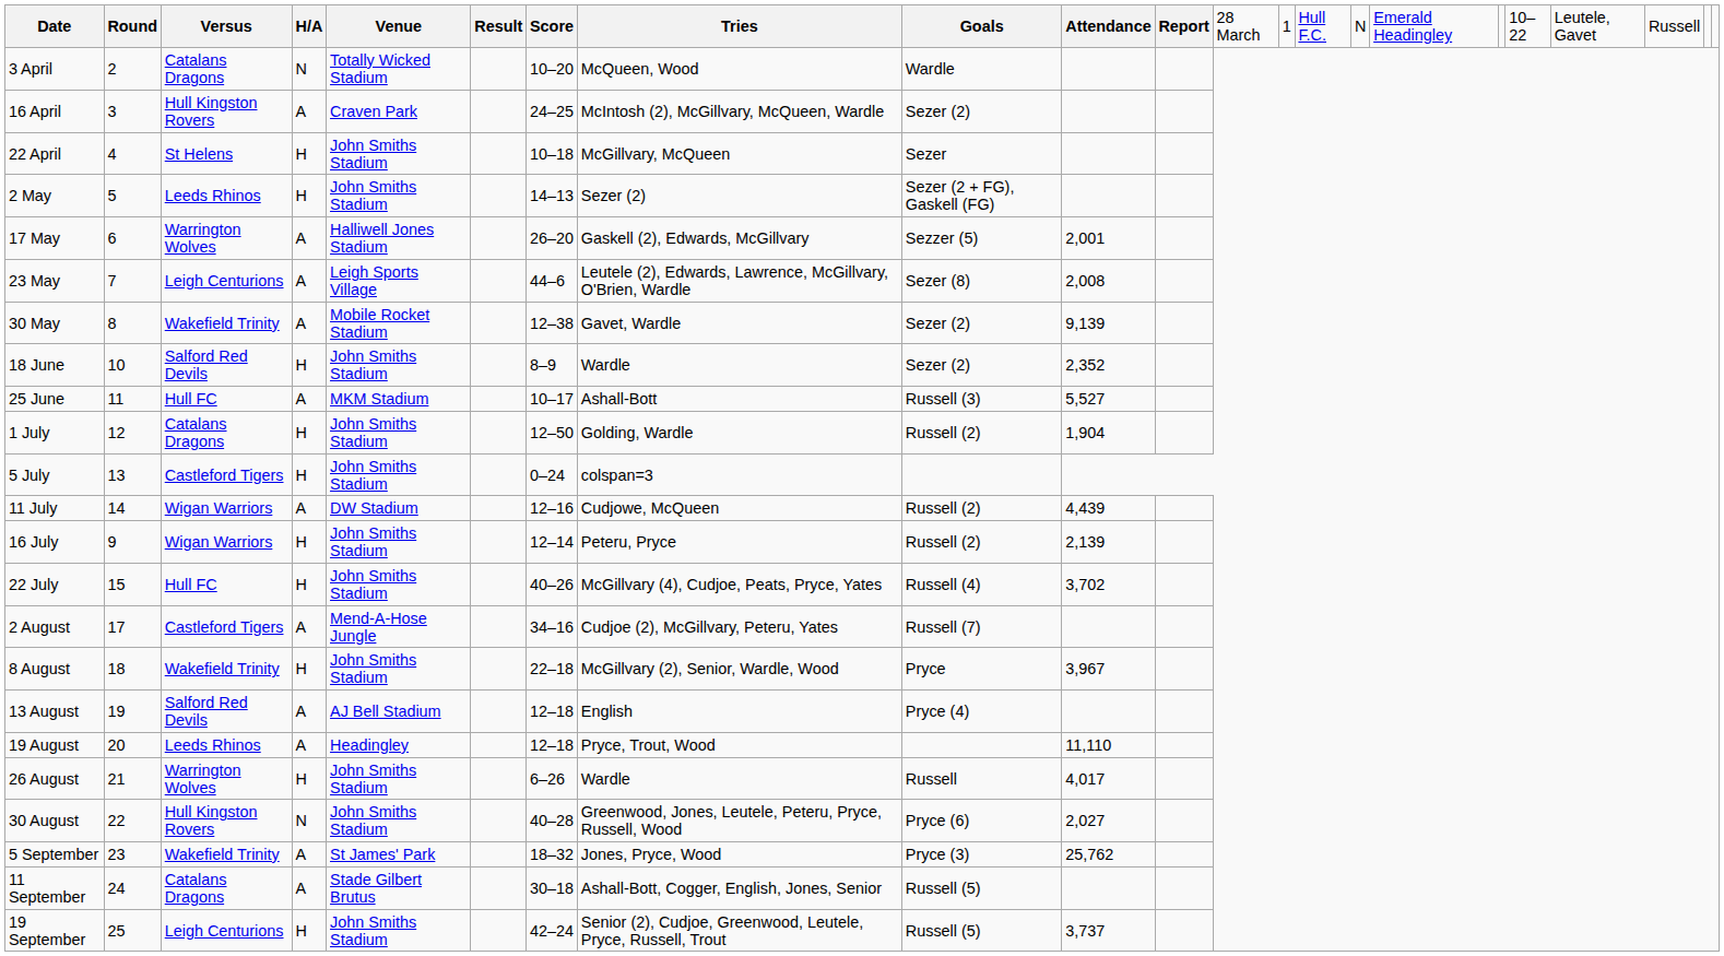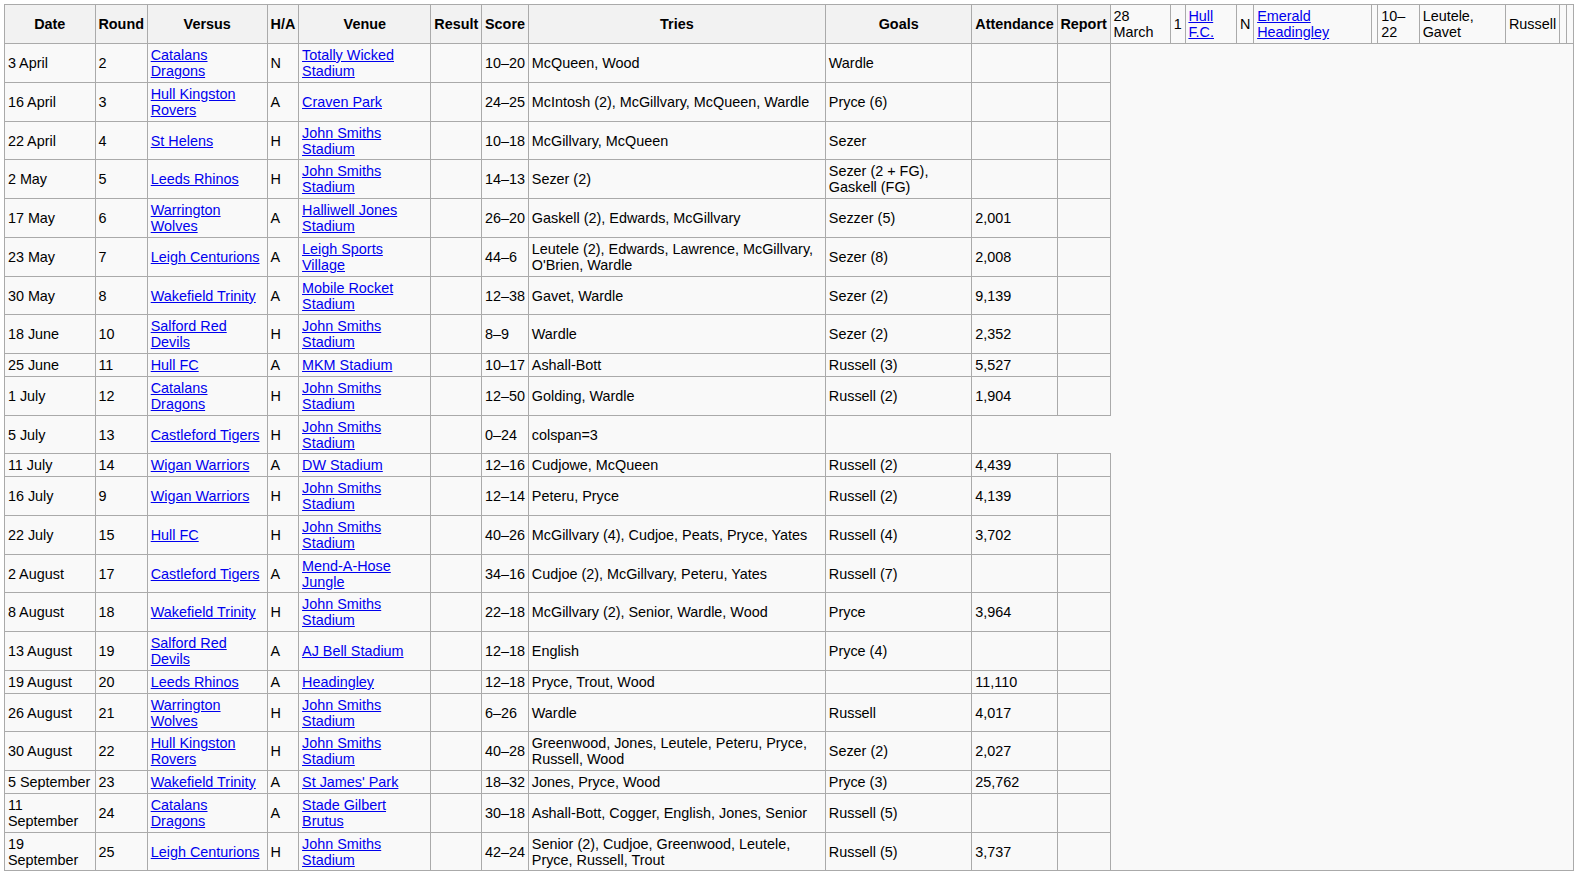16 April | column 9: Sezer (2) -> Pryce (6)
16 July | column 10: 2,139 -> 4,139
8 August | column 10: 3,967 -> 3,964
30 August | column 4: N -> H
30 August | column 9: Pryce (6) -> Sezer (2)
